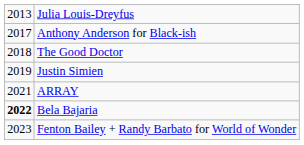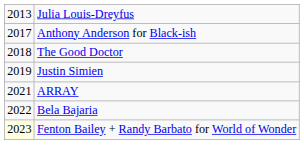Bela Bajaria | column 1: bold -> normal
Fenton Bailey + Randy Barbato for World of Wonder | column 1: no background -> lightyellow background
